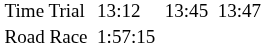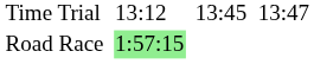Road Race | column 2: no background -> lightgreen background
